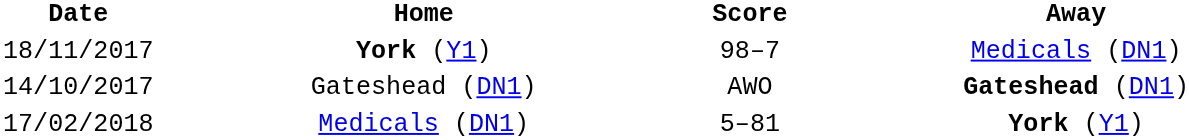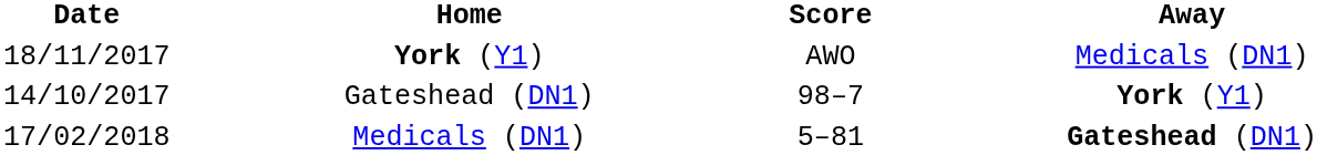row 2 | Score: 98–7 -> AWO
row 3 | Score: AWO -> 98–7
row 3 | Away: Gateshead (DN1) -> York (Y1)
row 4 | Away: York (Y1) -> Gateshead (DN1)
